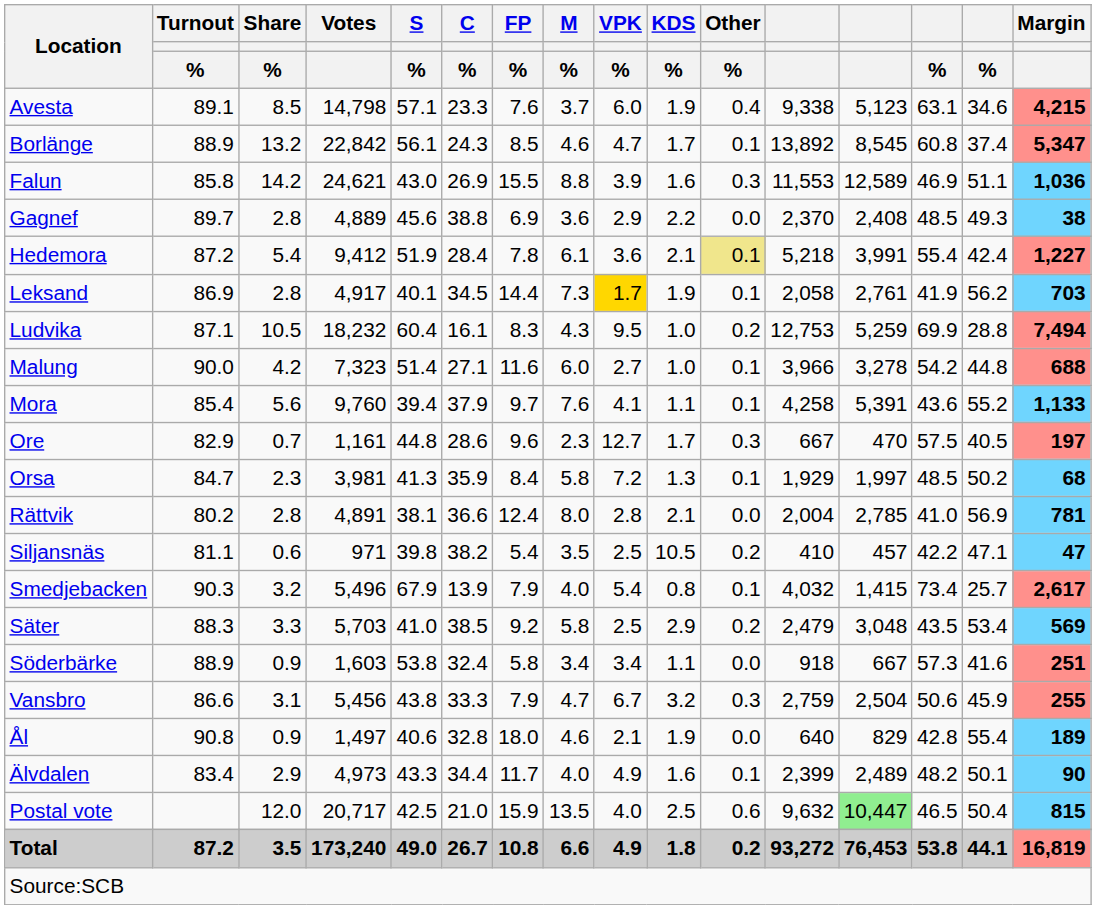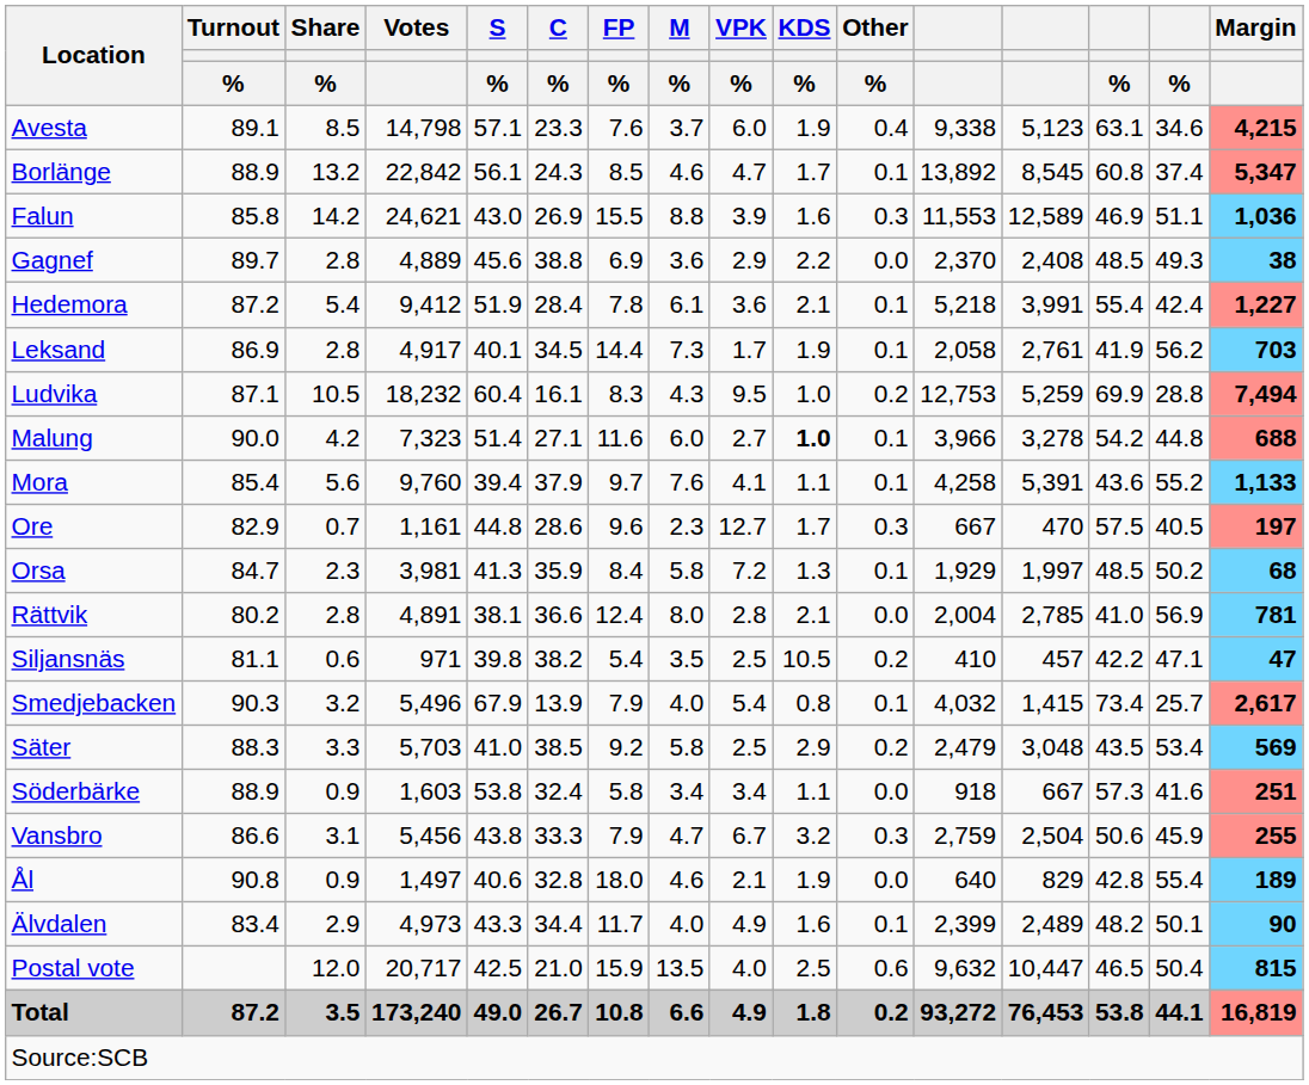Hedemora | Other / %: khaki background -> no background
Leksand | VPK / %: gold background -> no background
Malung | KDS / %: normal -> bold
Postal vote | column 13: lightgreen background -> no background
